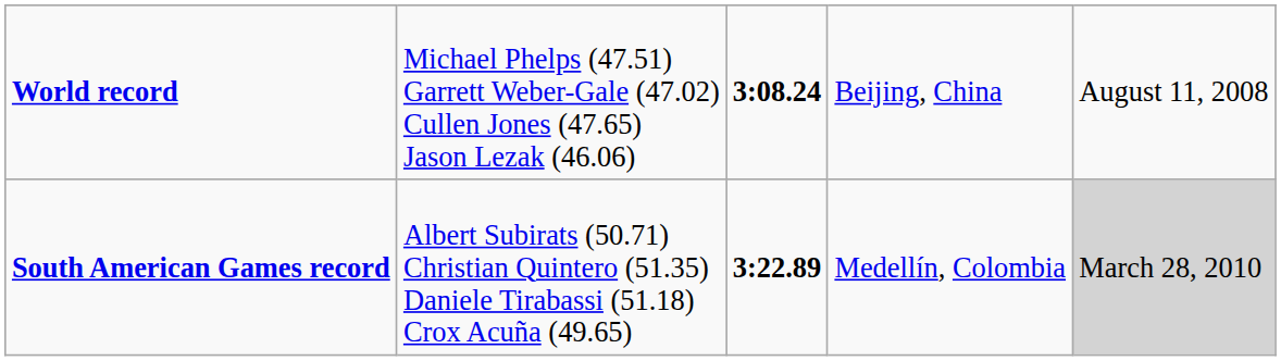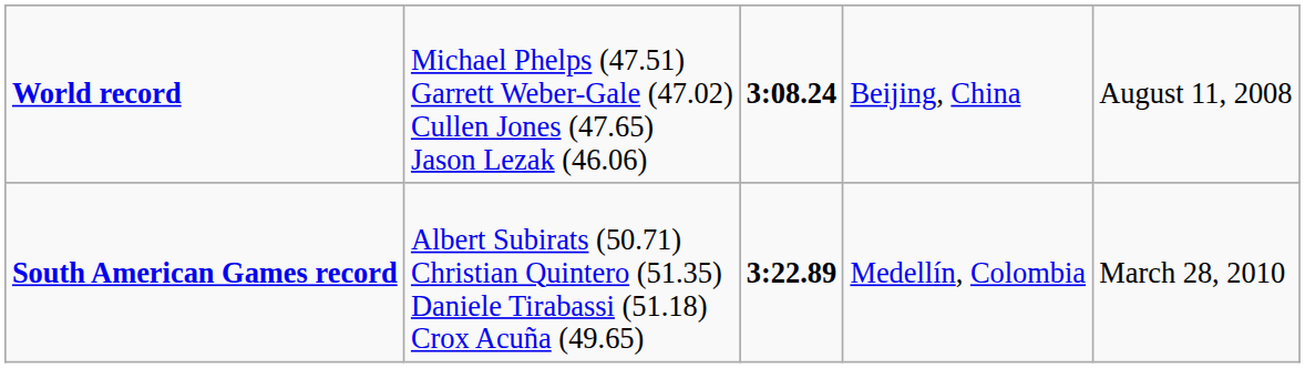South American Games record | column 5: lightgrey background -> no background
